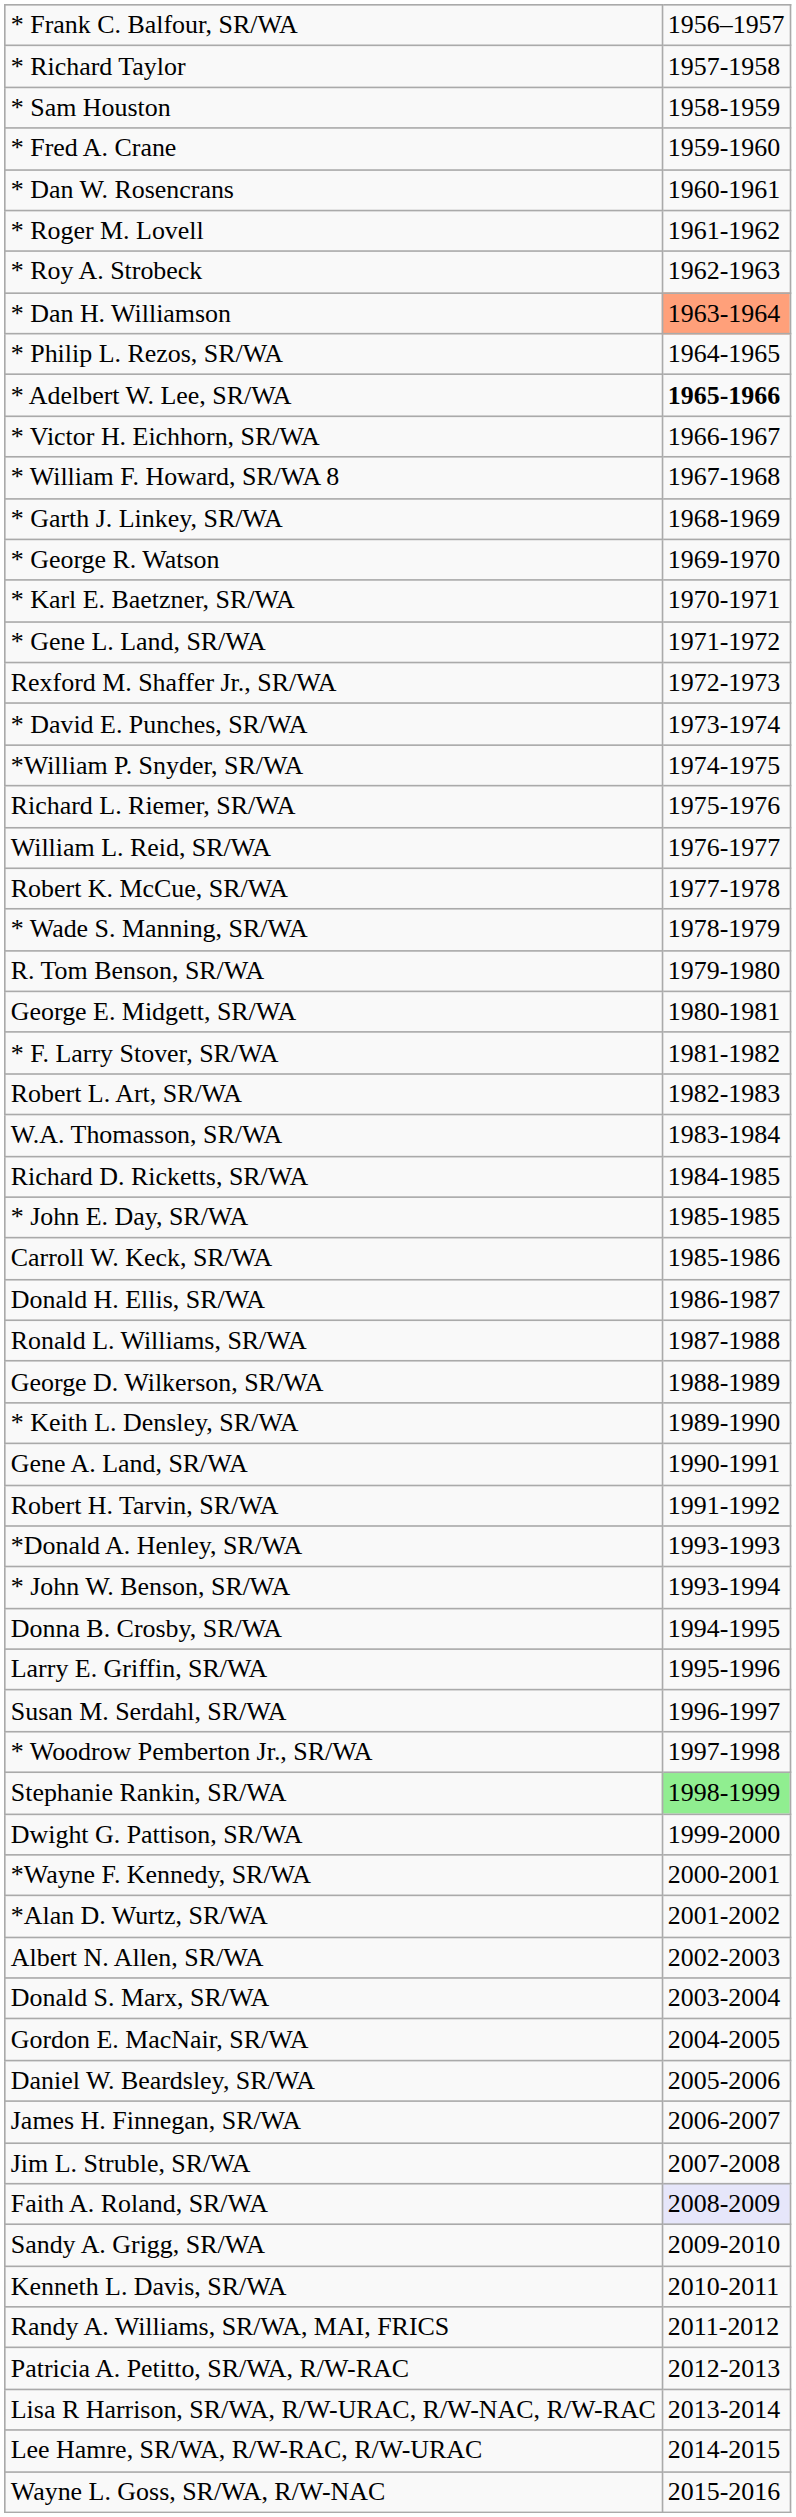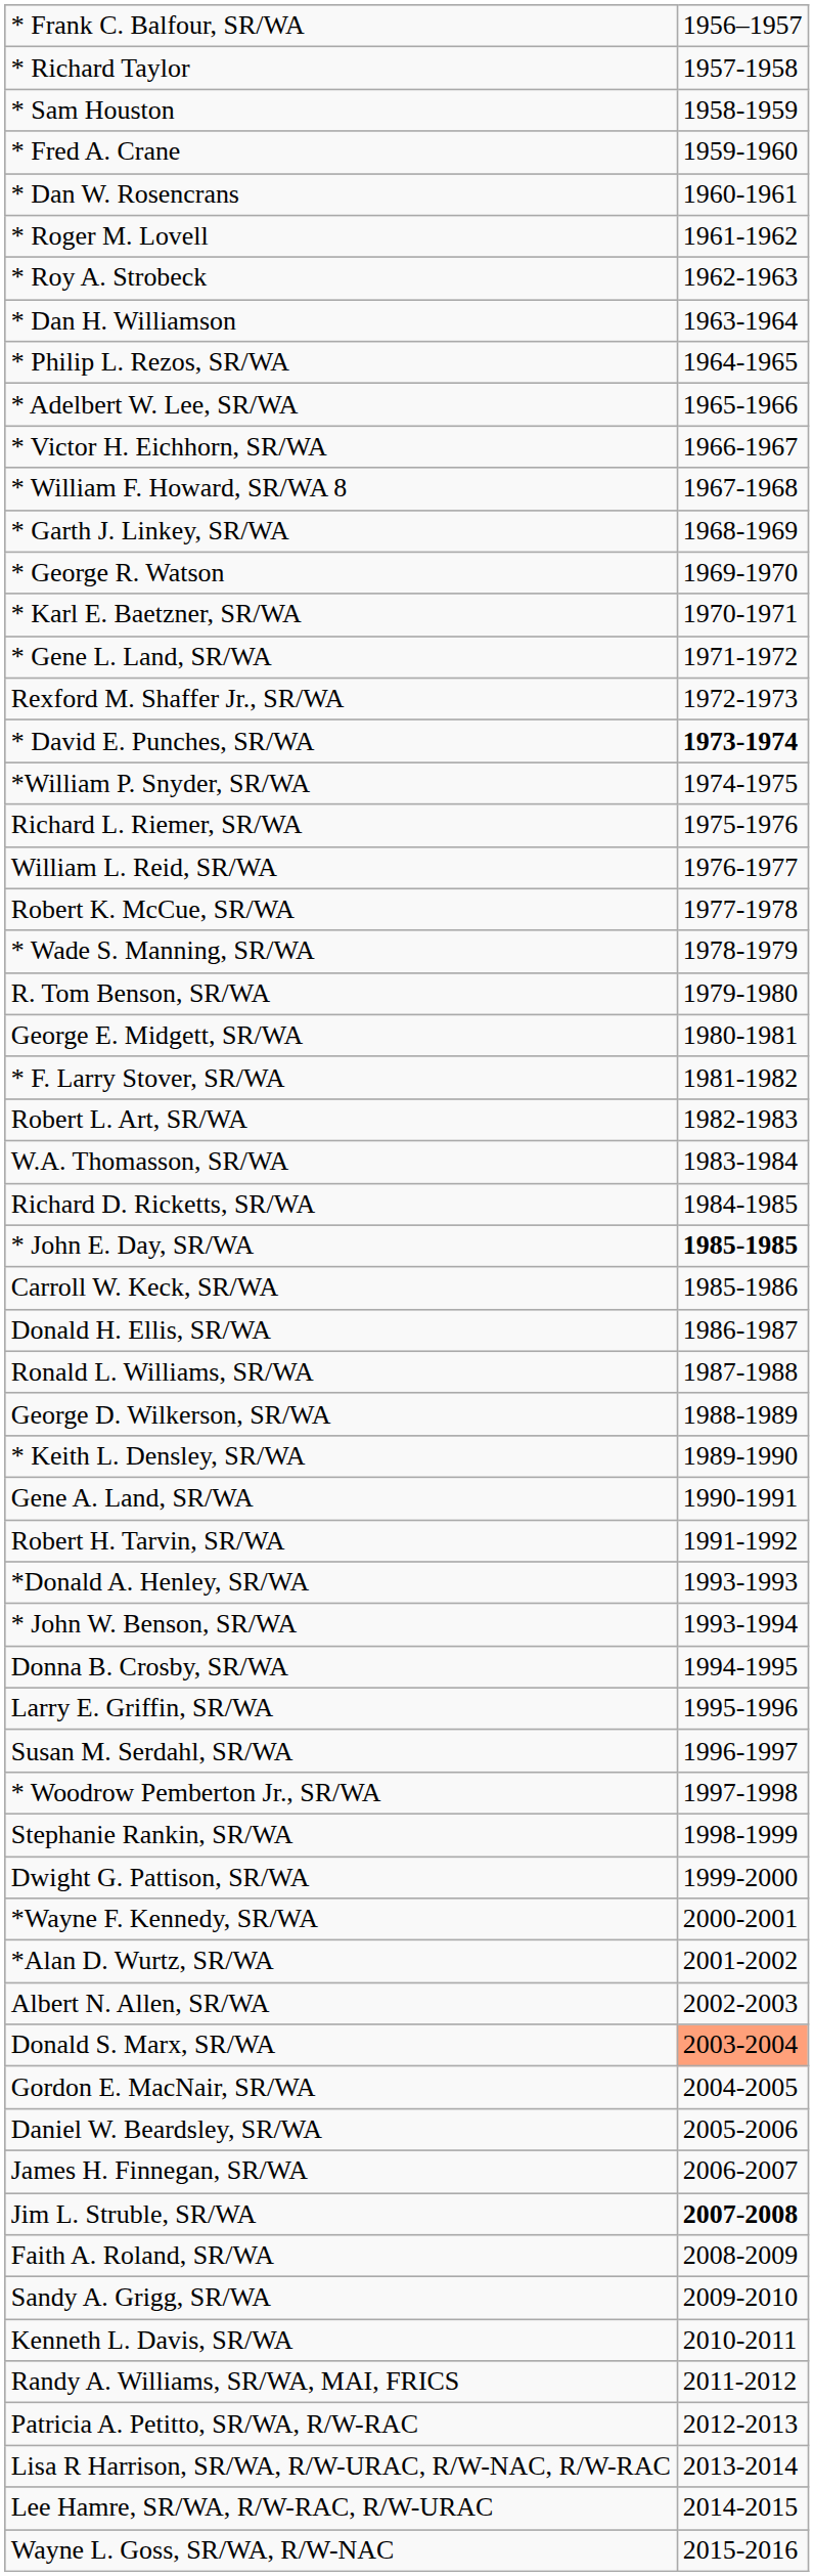* Dan H. Williamson | column 2: lightsalmon background -> no background
* Adelbert W. Lee, SR/WA | column 2: bold -> normal
* David E. Punches, SR/WA | column 2: normal -> bold
* John E. Day, SR/WA | column 2: normal -> bold
Stephanie Rankin, SR/WA | column 2: lightgreen background -> no background
Donald S. Marx, SR/WA | column 2: no background -> lightsalmon background
Jim L. Struble, SR/WA | column 2: normal -> bold
Faith A. Roland, SR/WA | column 2: lavender background -> no background
